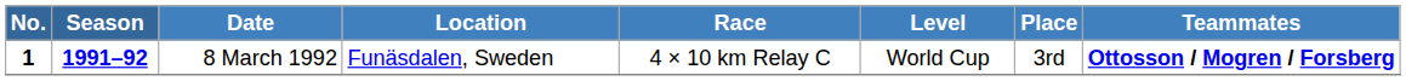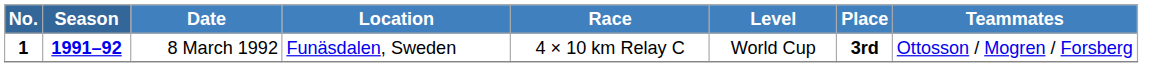8 March 1992 | Place: normal -> bold
8 March 1992 | Teammates: bold -> normal
